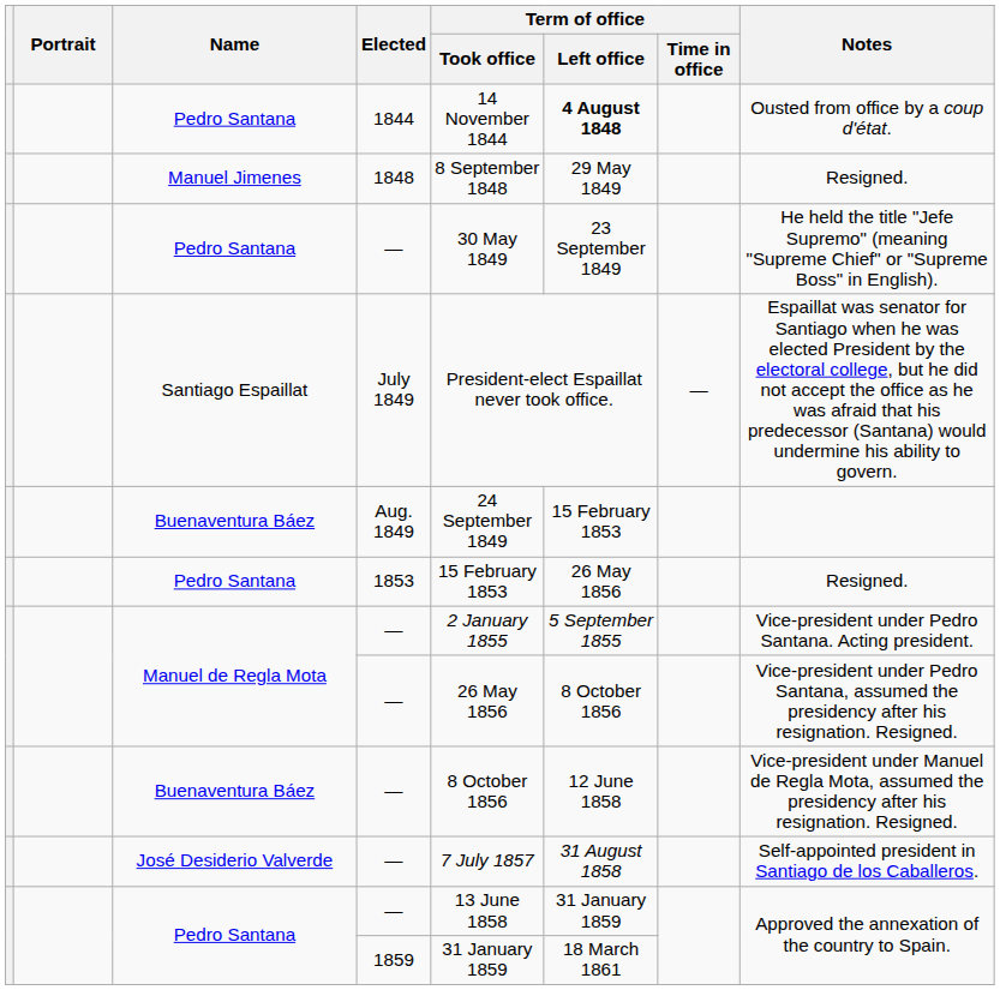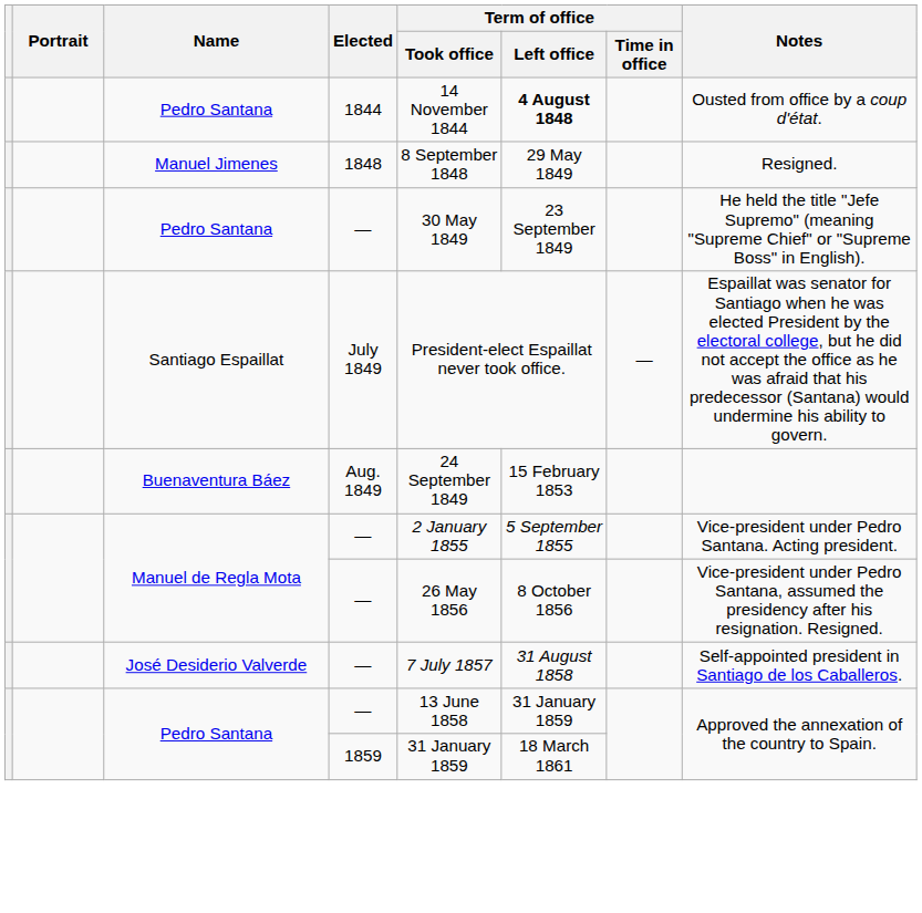- row: Pedro Santana | 1853 | 15 February 1853 | 26 May 1856 | Resigned.
- row: Buenaventura Báez | — | 8 October 1856 | 12 June 1858 | Vice-president under Manuel de Regla Mota, assumed the presidency after his resignation. Resigned.
